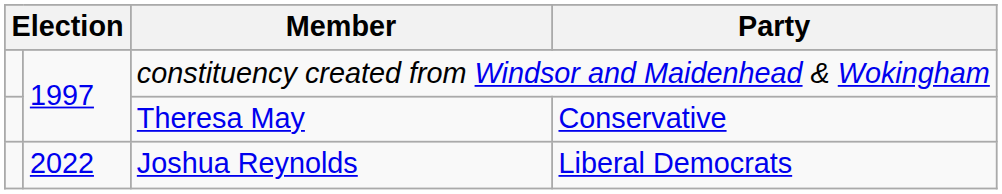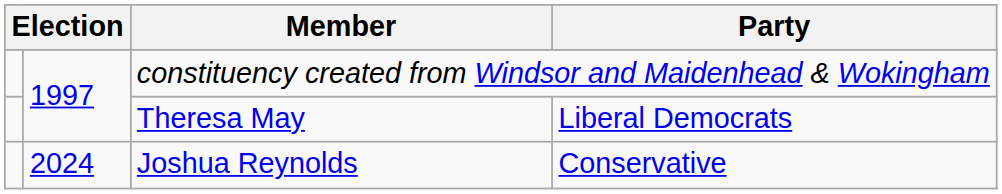Theresa May | Party: Conservative -> Liberal Democrats
Joshua Reynolds | column 2: 2022 -> 2024
Joshua Reynolds | Party: Liberal Democrats -> Conservative
